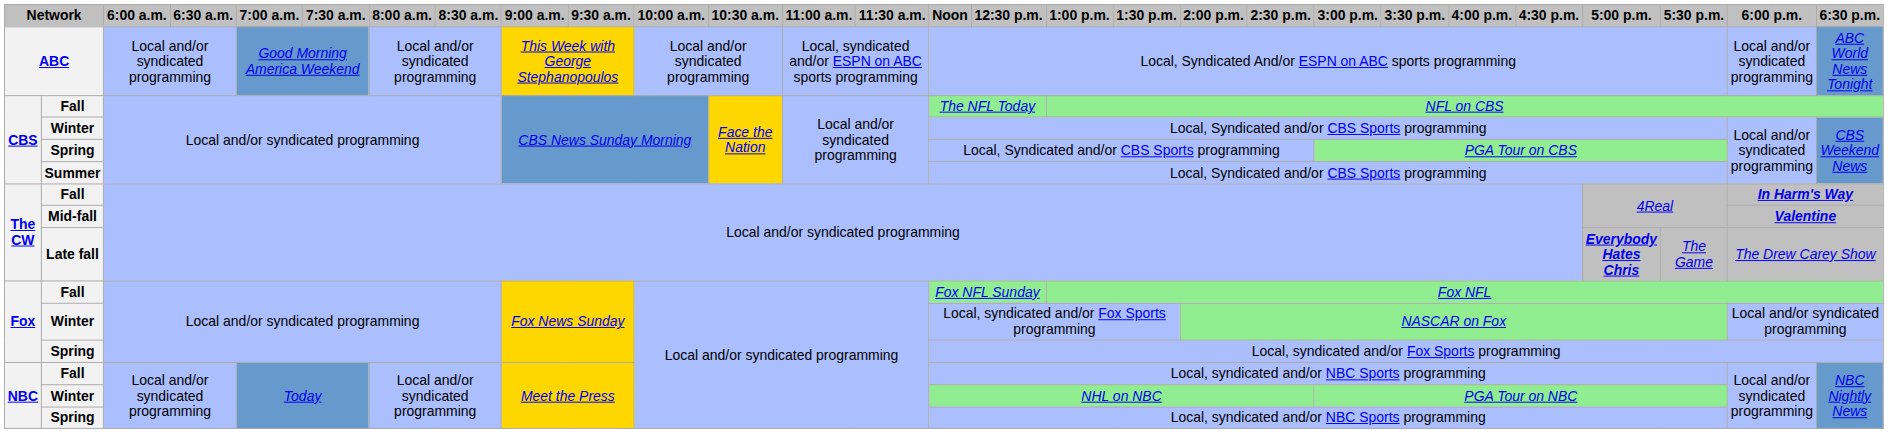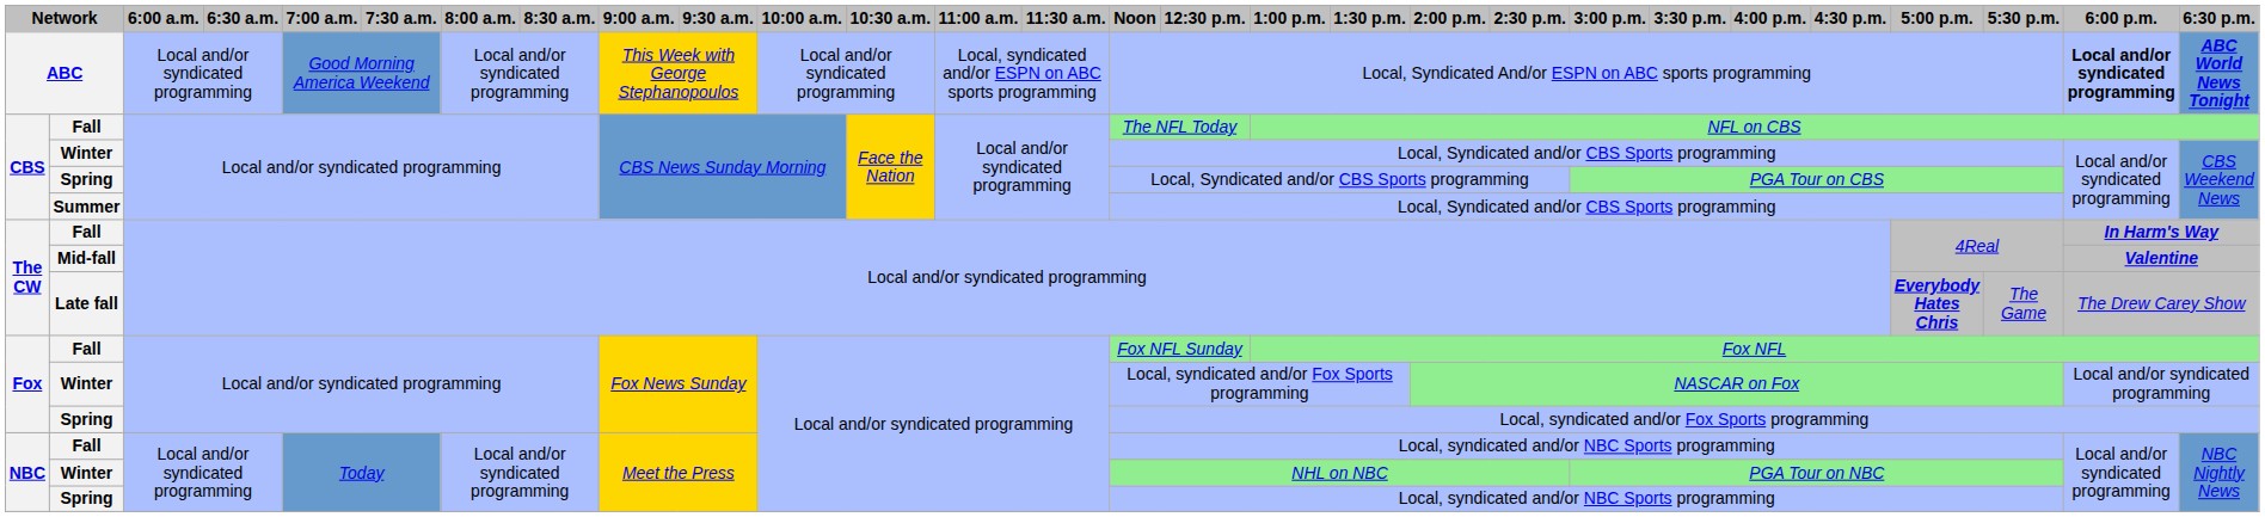ABC | 6:00 p.m.: normal -> bold
ABC | 6:30 p.m.: normal -> bold
